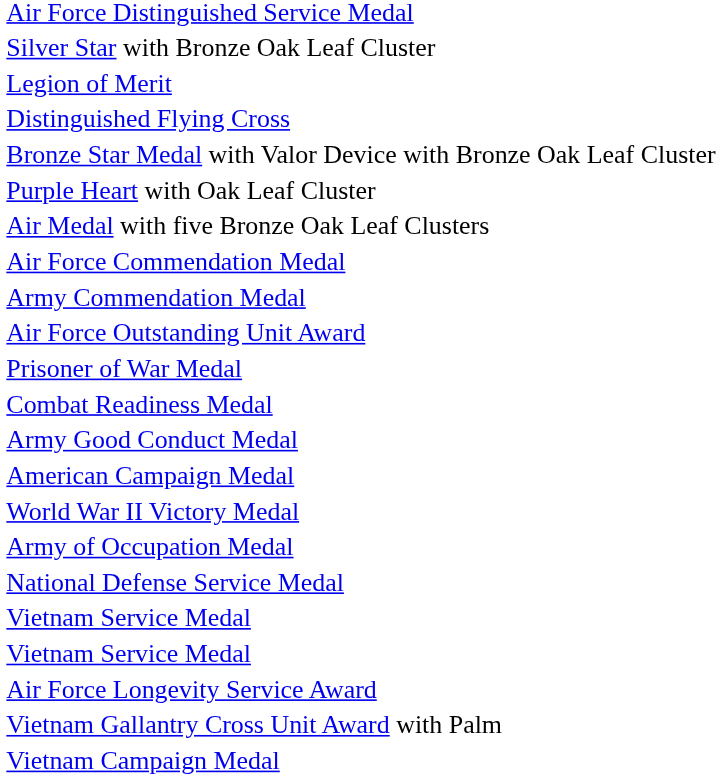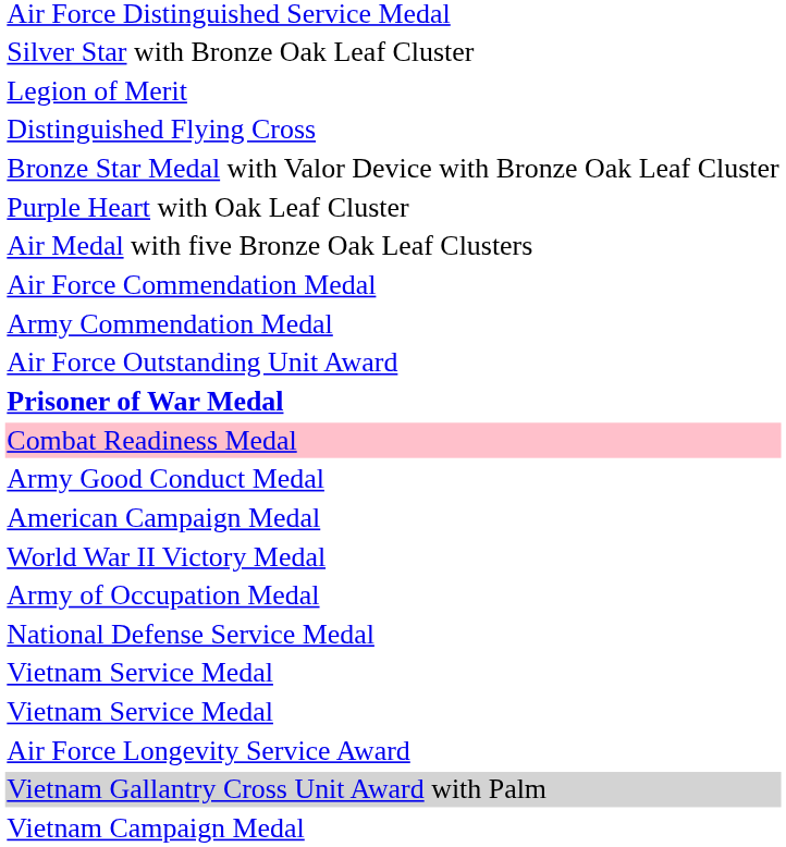row 11 | column 1: normal -> bold
row 12 | column 1: no background -> pink background
row 21 | column 1: no background -> lightgrey background
